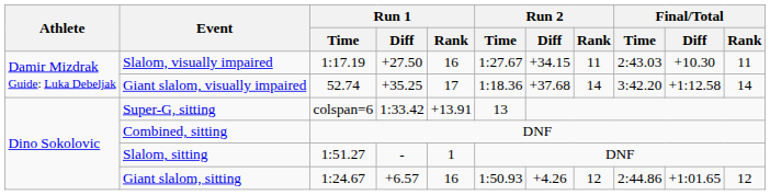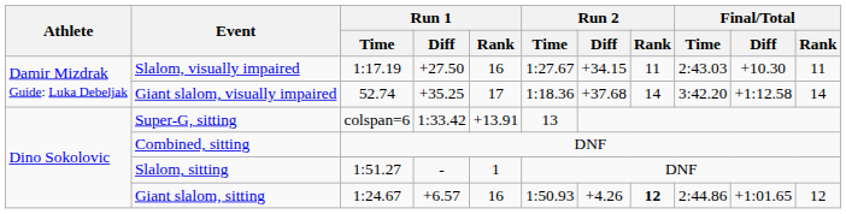Giant slalom, sitting | Run 2 / Rank: normal -> bold
